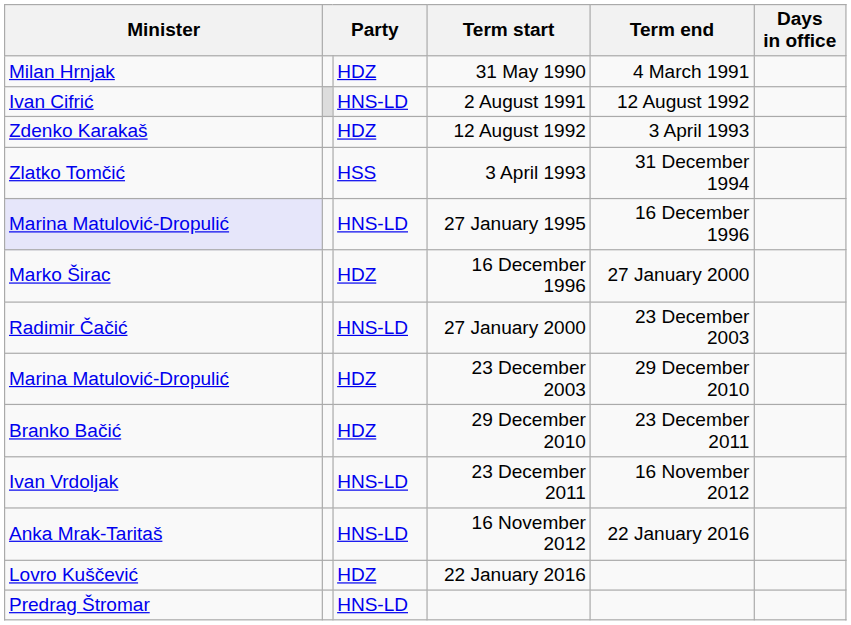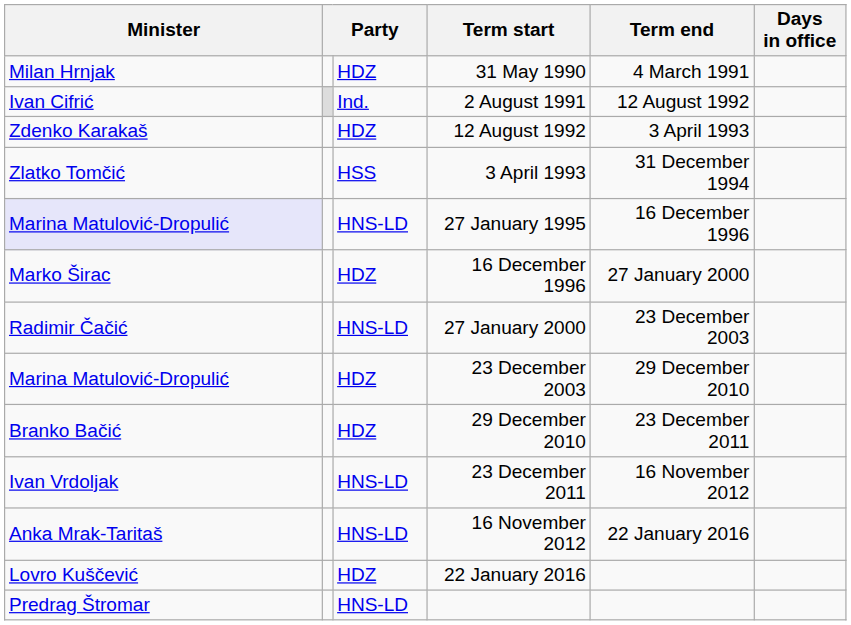2 August 1991 | column 3: HNS-LD -> Ind.
